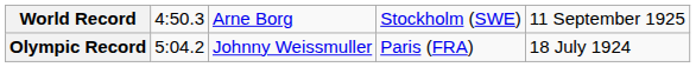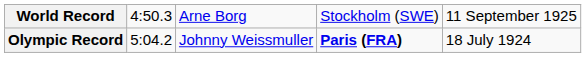Olympic Record | column 4: normal -> bold
